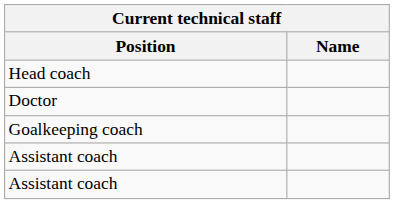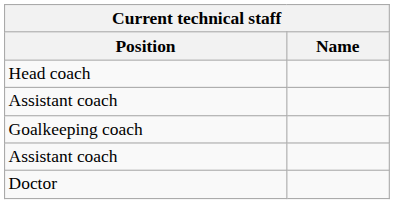row 4 | Position: Doctor -> Assistant coach
row 7 | Position: Assistant coach -> Doctor
